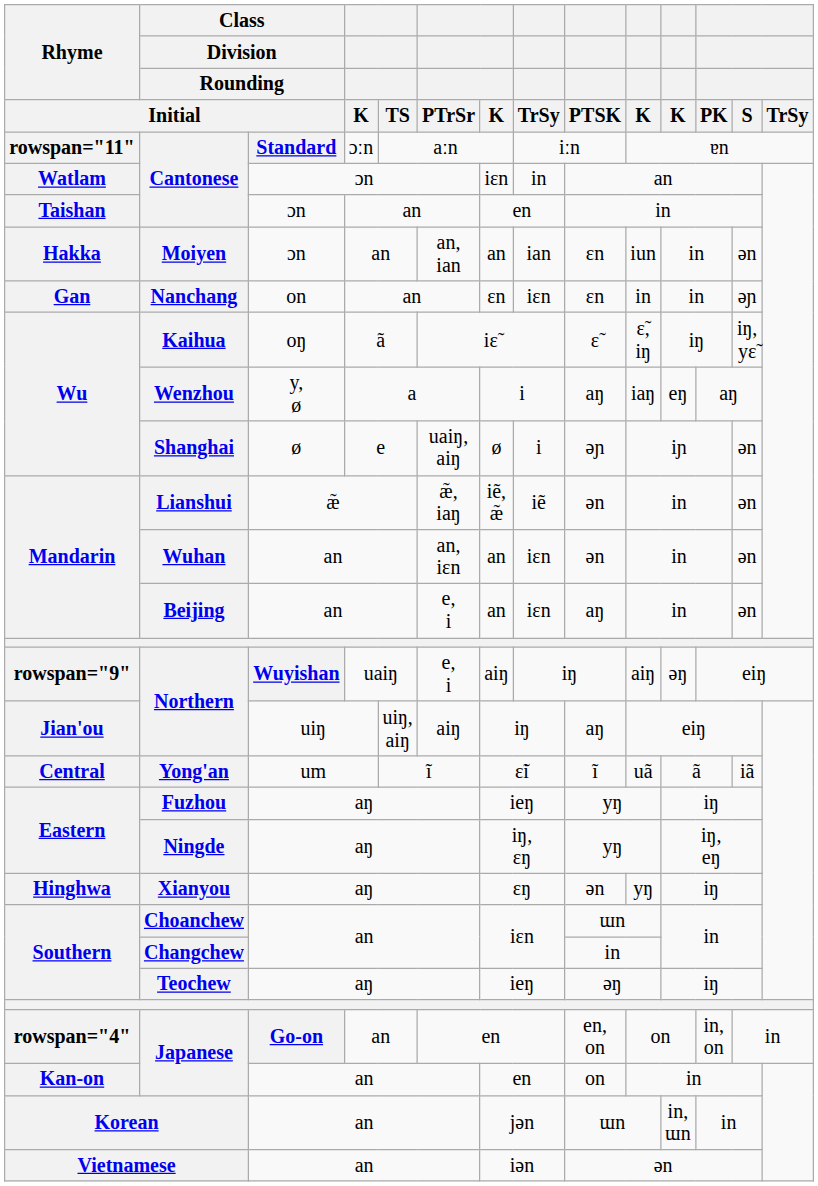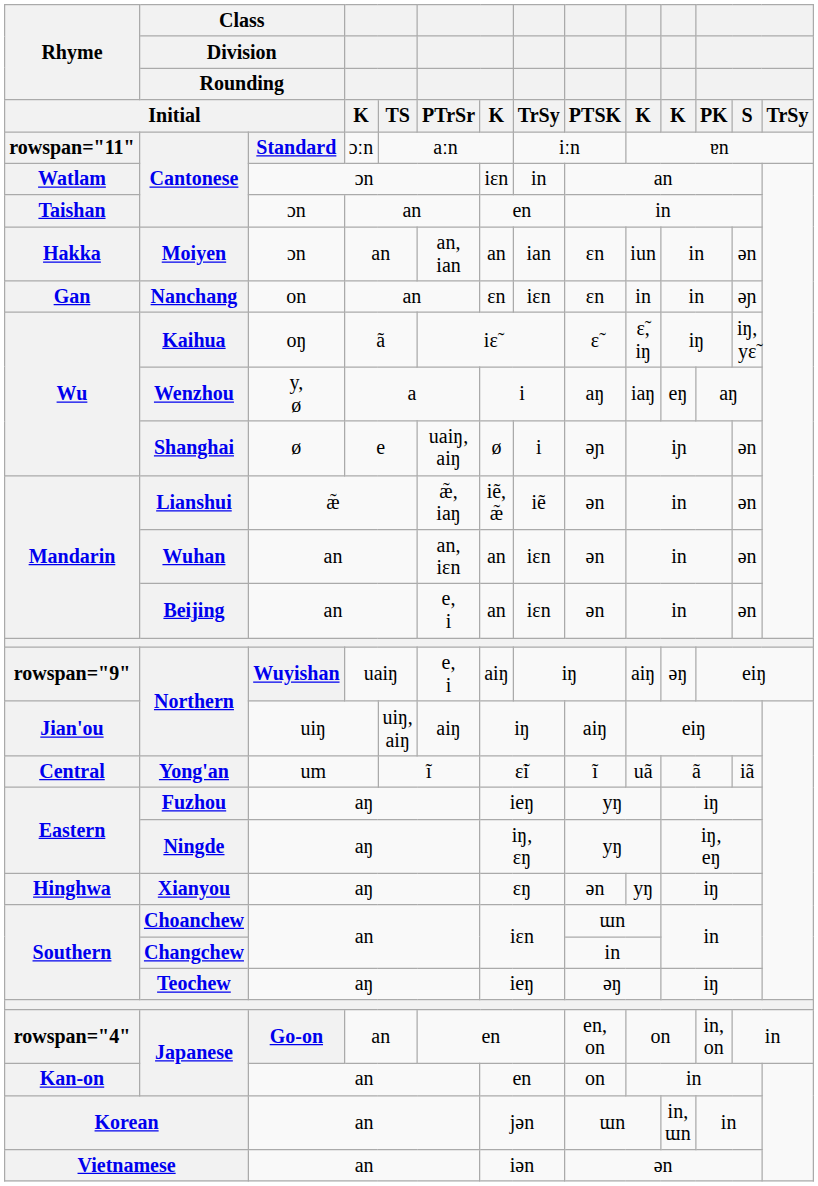Beijing | PTSK: aŋ -> ən
Jian'ou / Northern | PTSK: aŋ -> aiŋ
